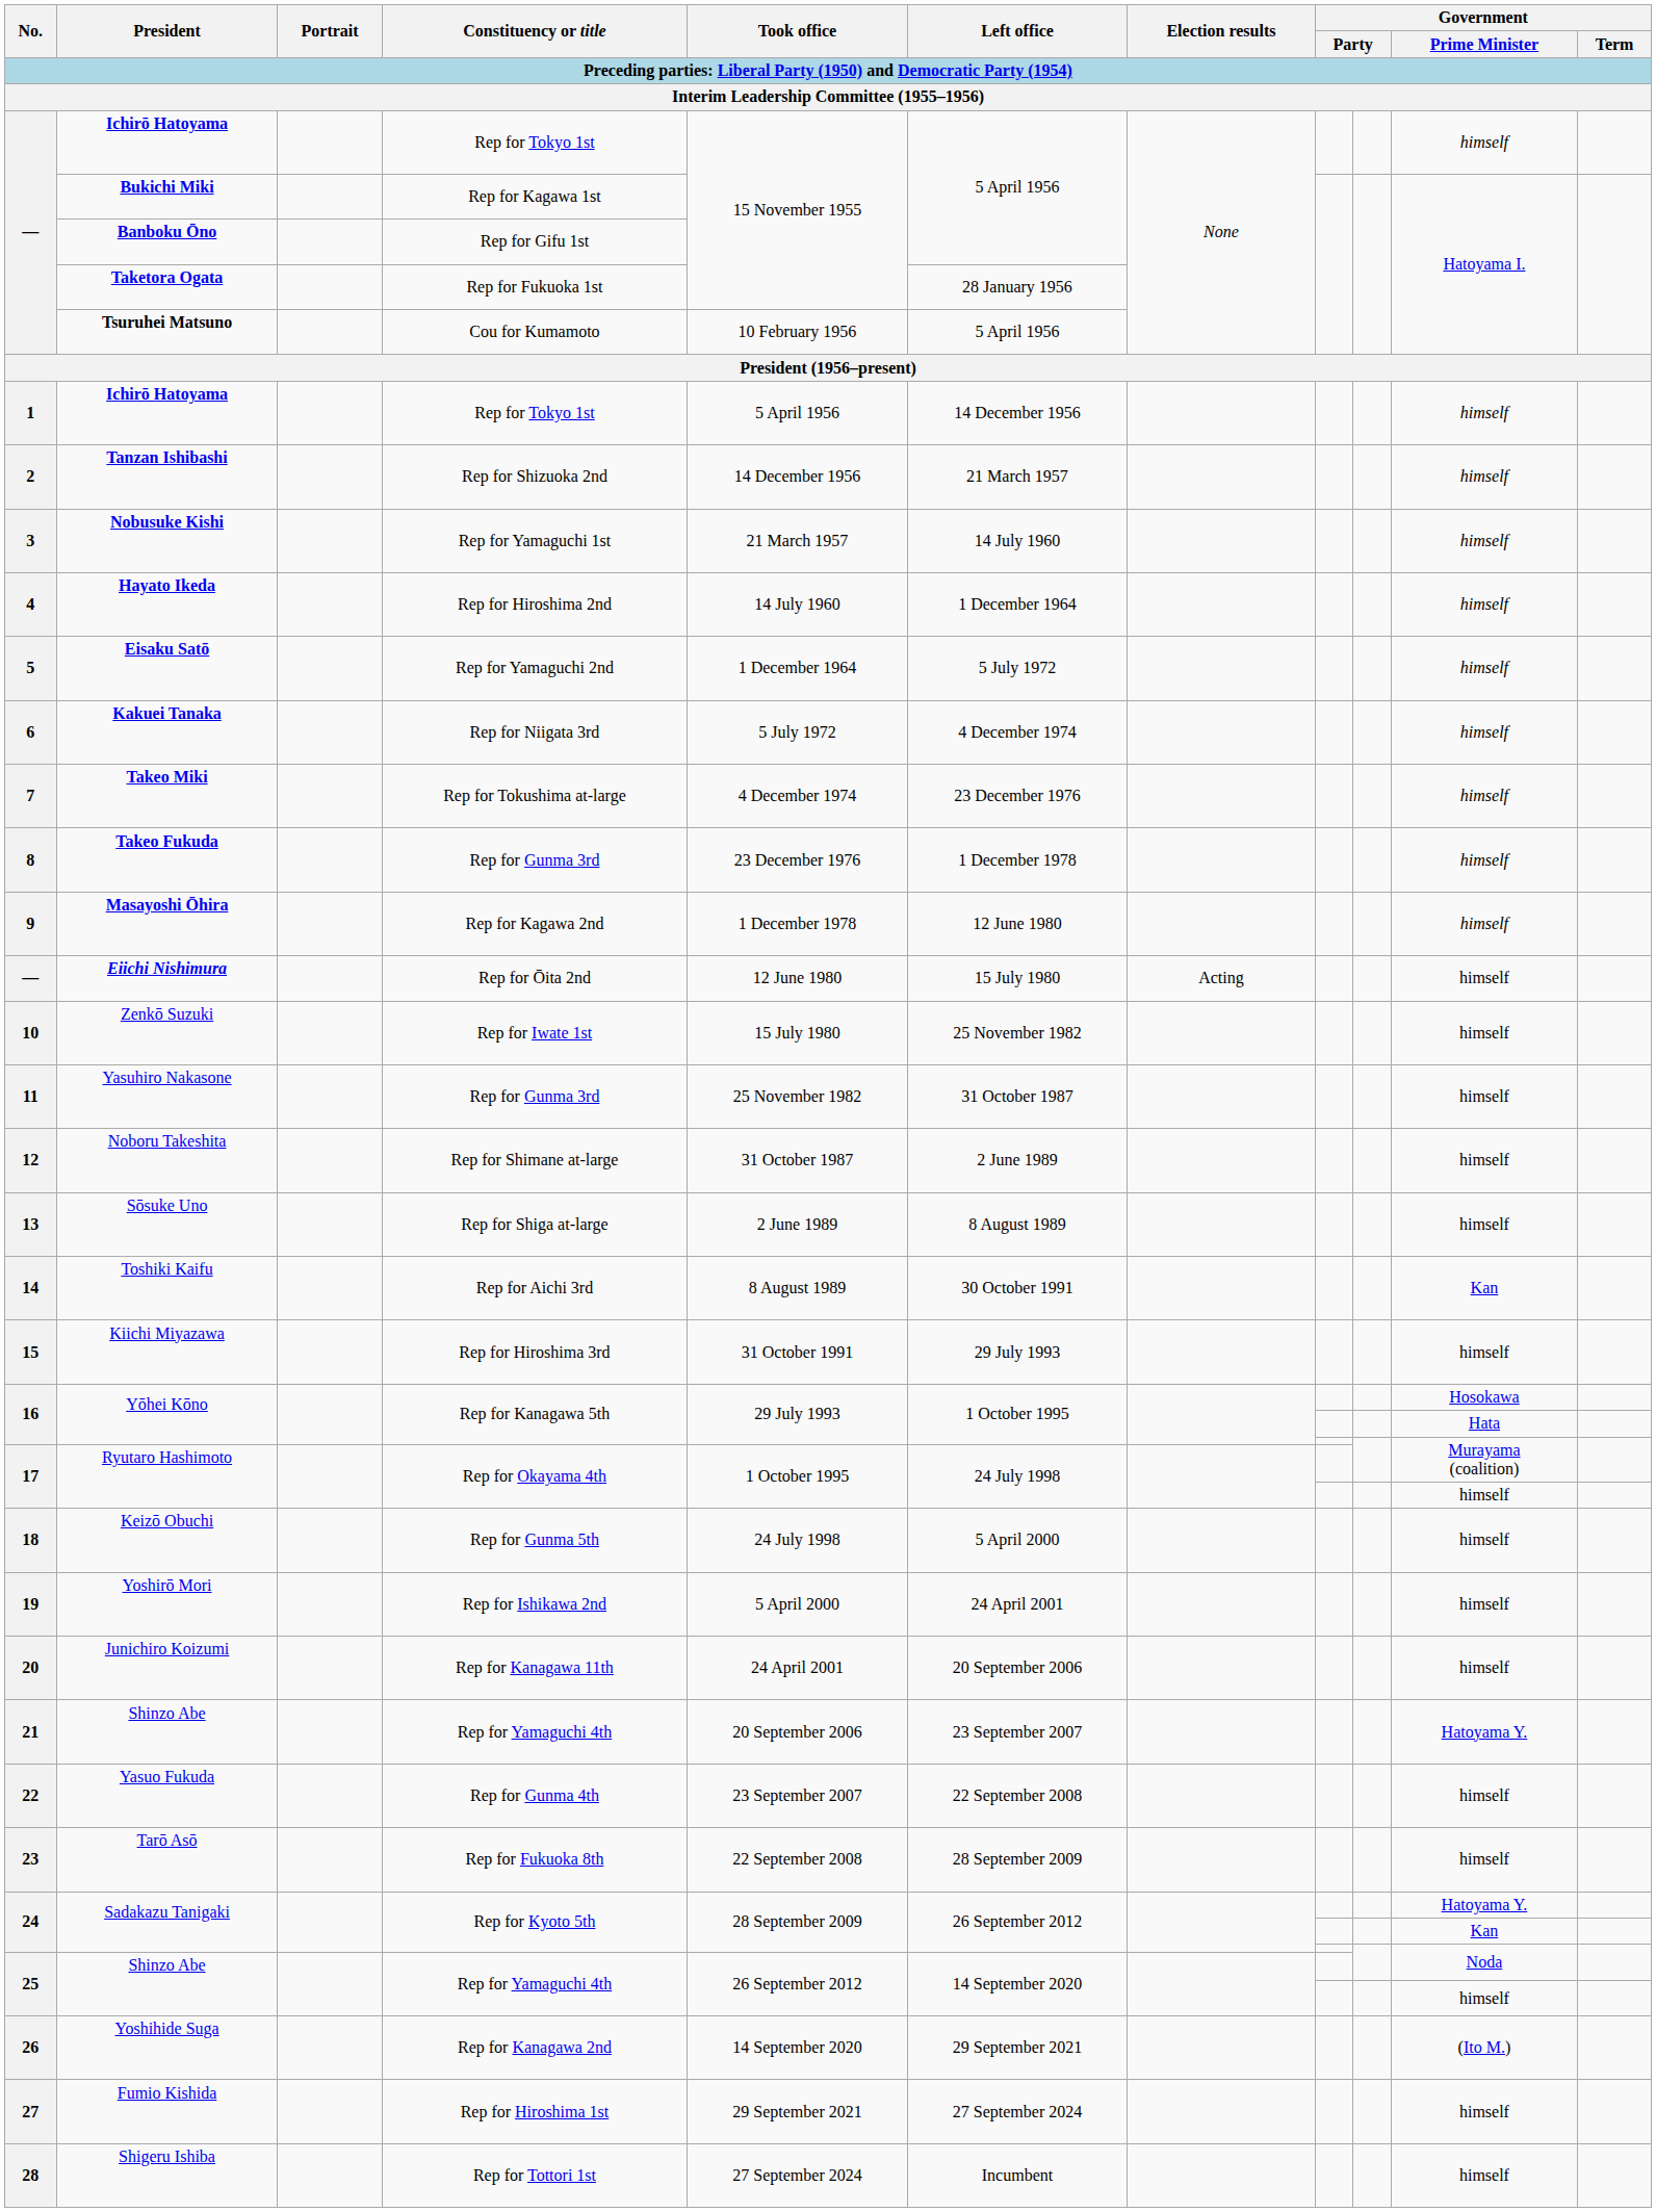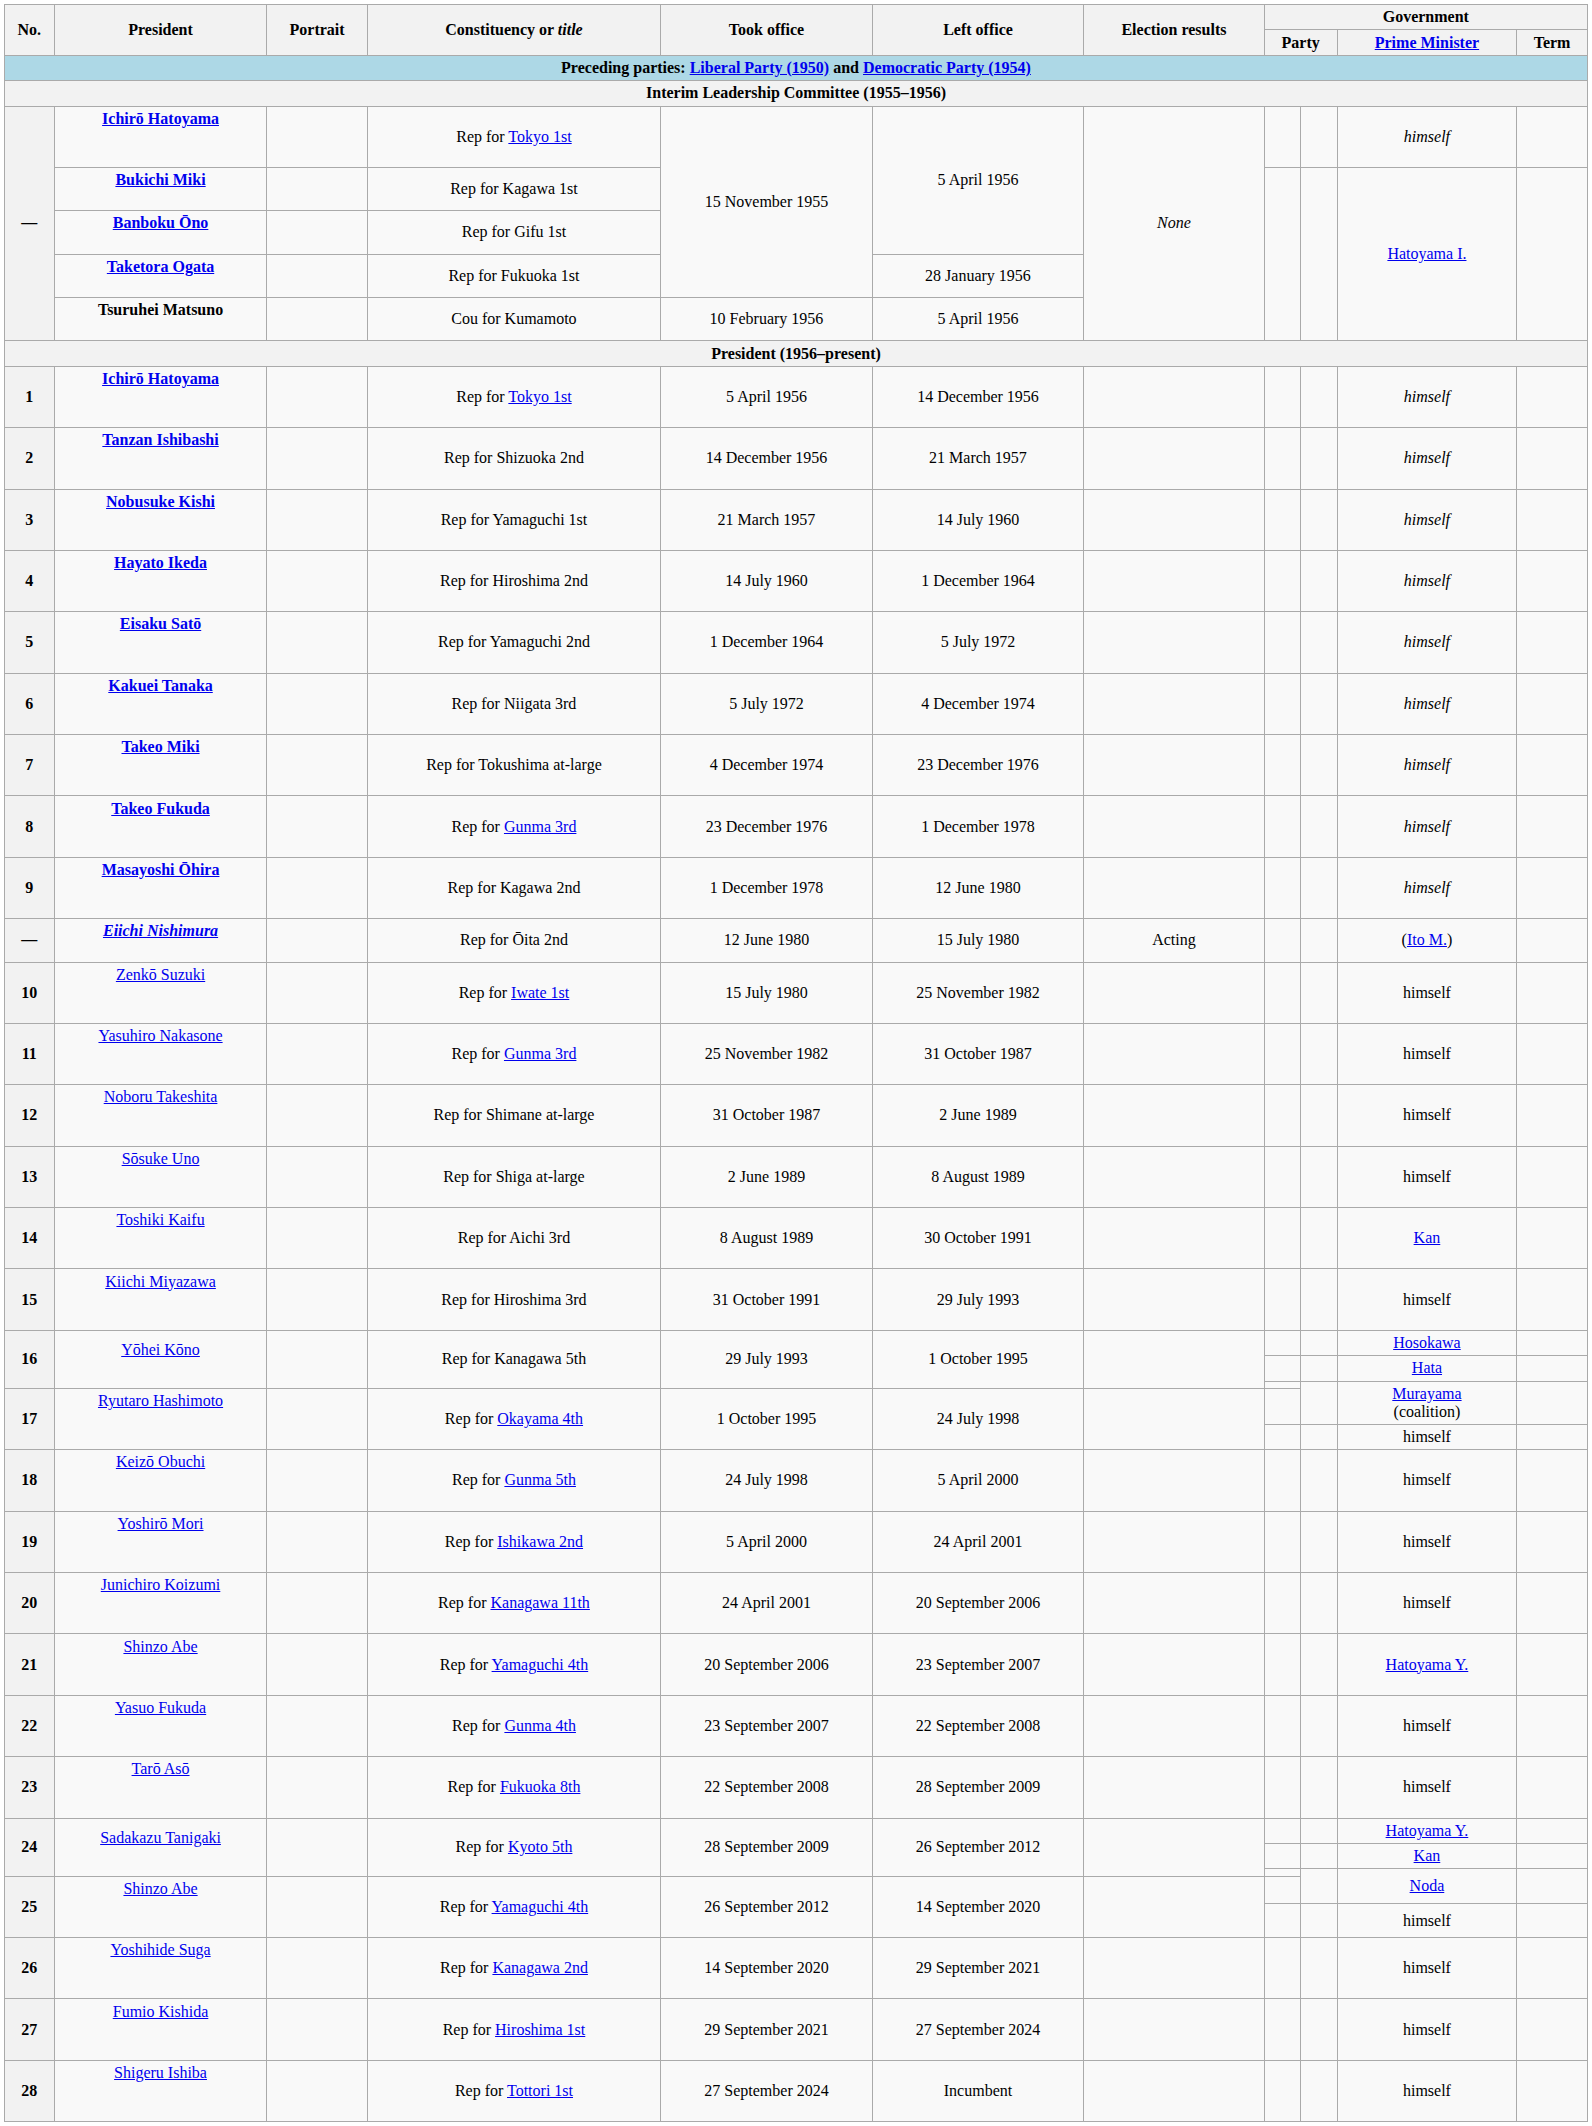Eiichi Nishimura | Government / Prime Minister: himself -> (Ito M.)
Yoshihide Suga | Government / Prime Minister: (Ito M.) -> himself
